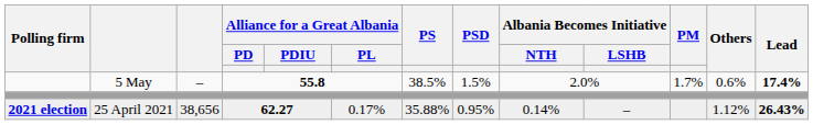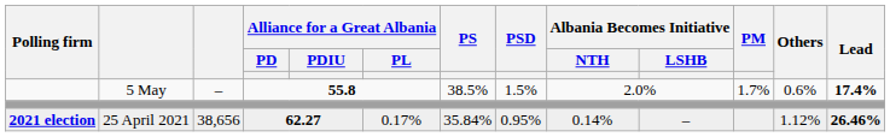25 April 2021 | PS: 35.88% -> 35.84%
25 April 2021 | Lead: 26.43% -> 26.46%
